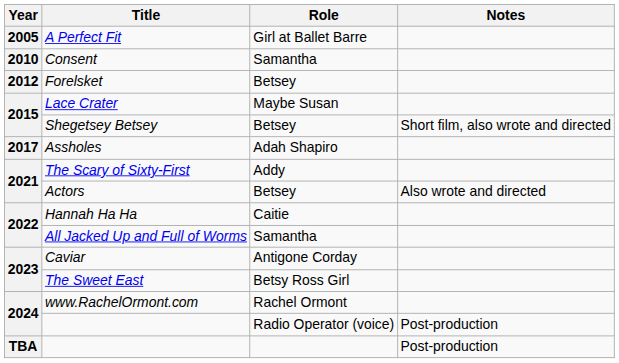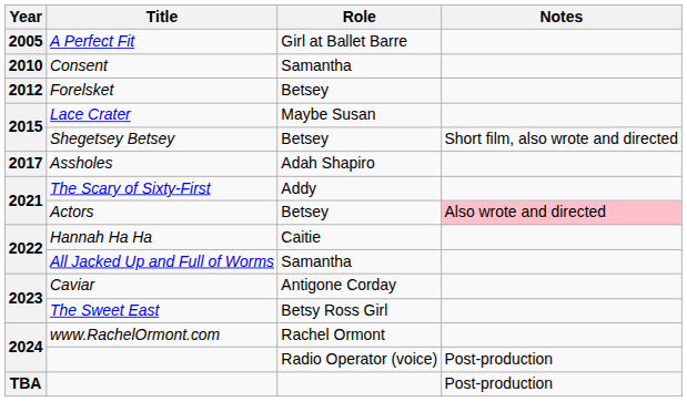Actors | Notes: no background -> pink background
